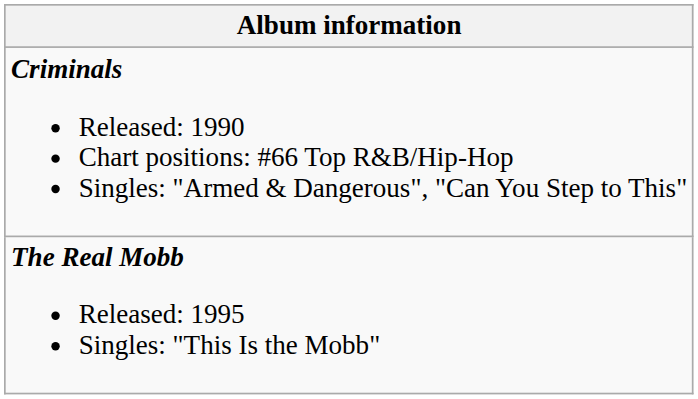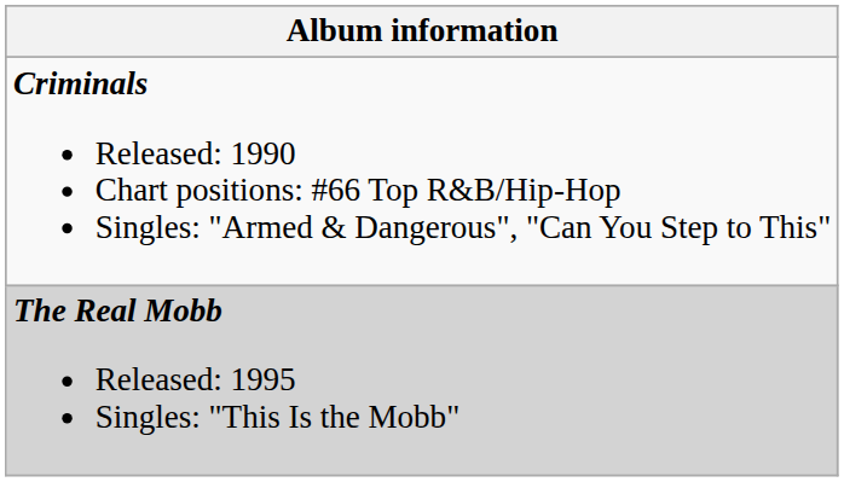row 3 | column 1: no background -> lightgrey background
